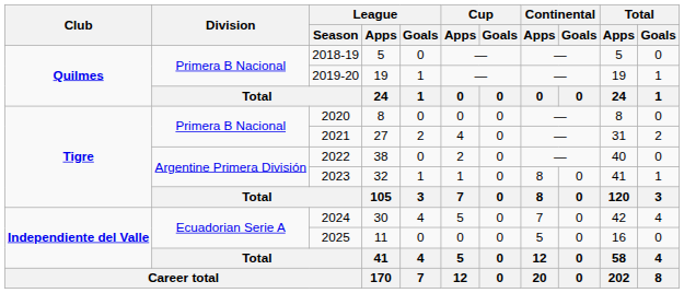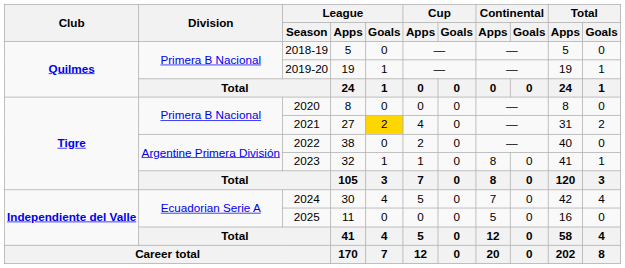2021 | League / Goals: no background -> gold background
